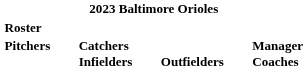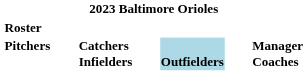Pitchers | column 3: no background -> lightblue background
